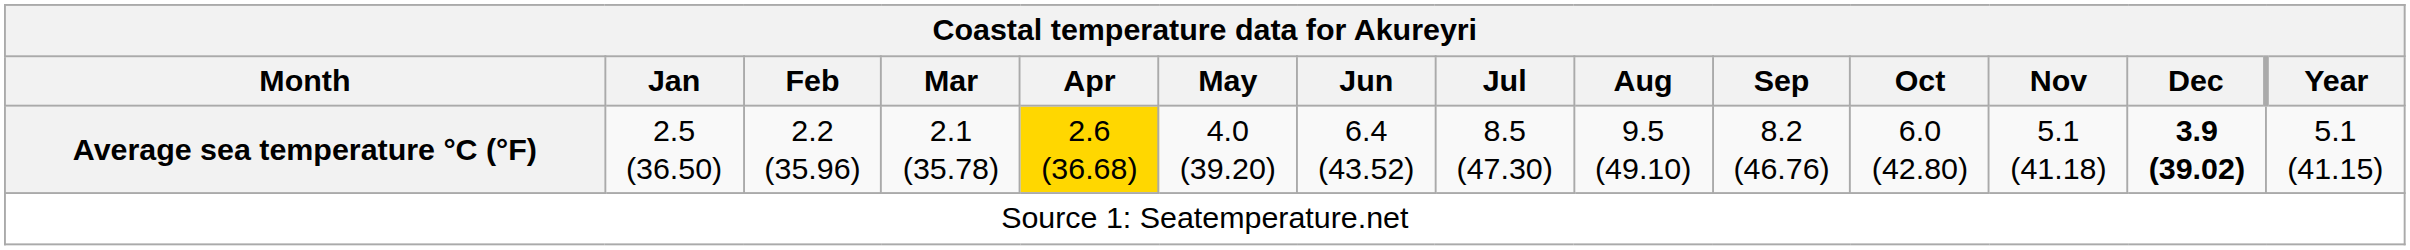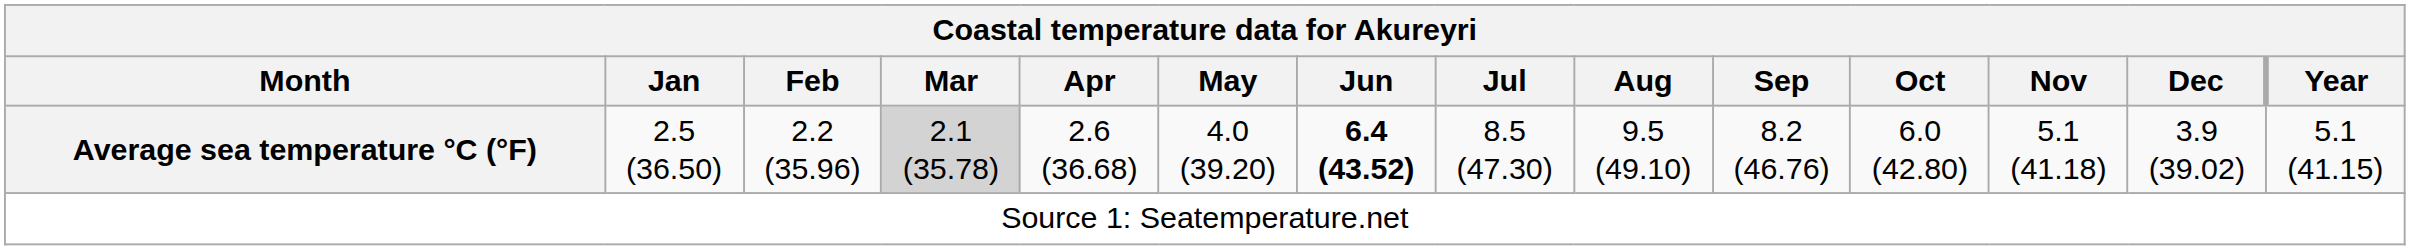row 3 | Mar: no background -> lightgrey background
row 3 | Apr: gold background -> no background
row 3 | Jun: normal -> bold
row 3 | Dec: bold -> normal
